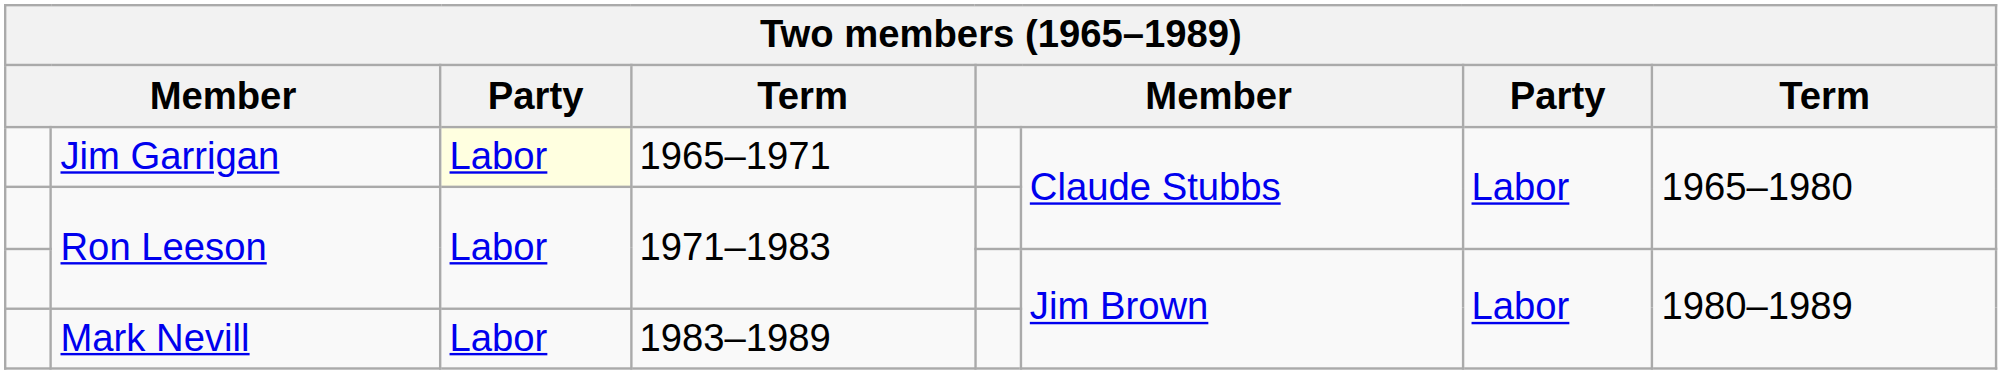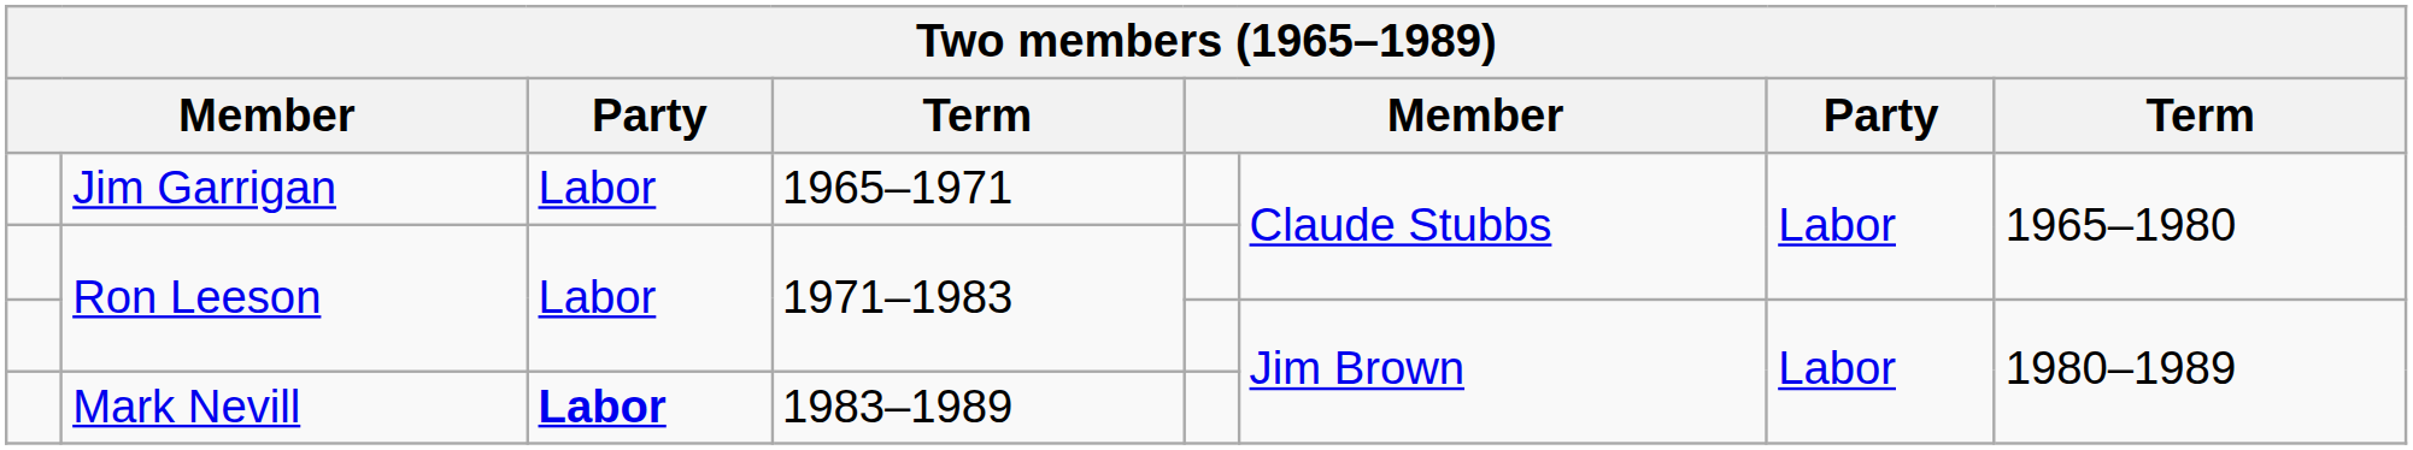Jim Garrigan | column 3: lightyellow background -> no background
Mark Nevill | column 3: normal -> bold
